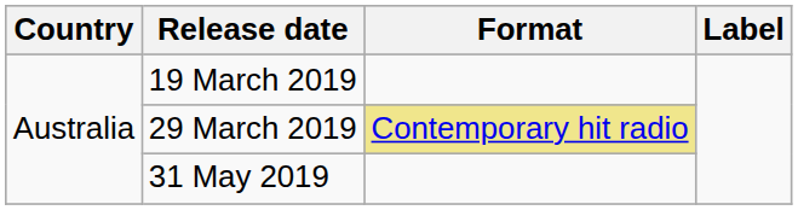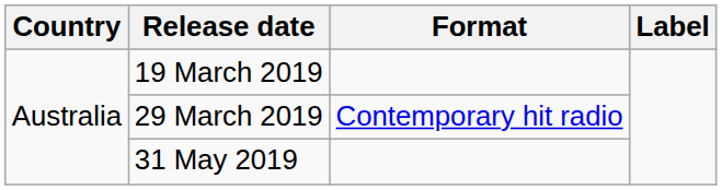29 March 2019 | Format: khaki background -> no background
